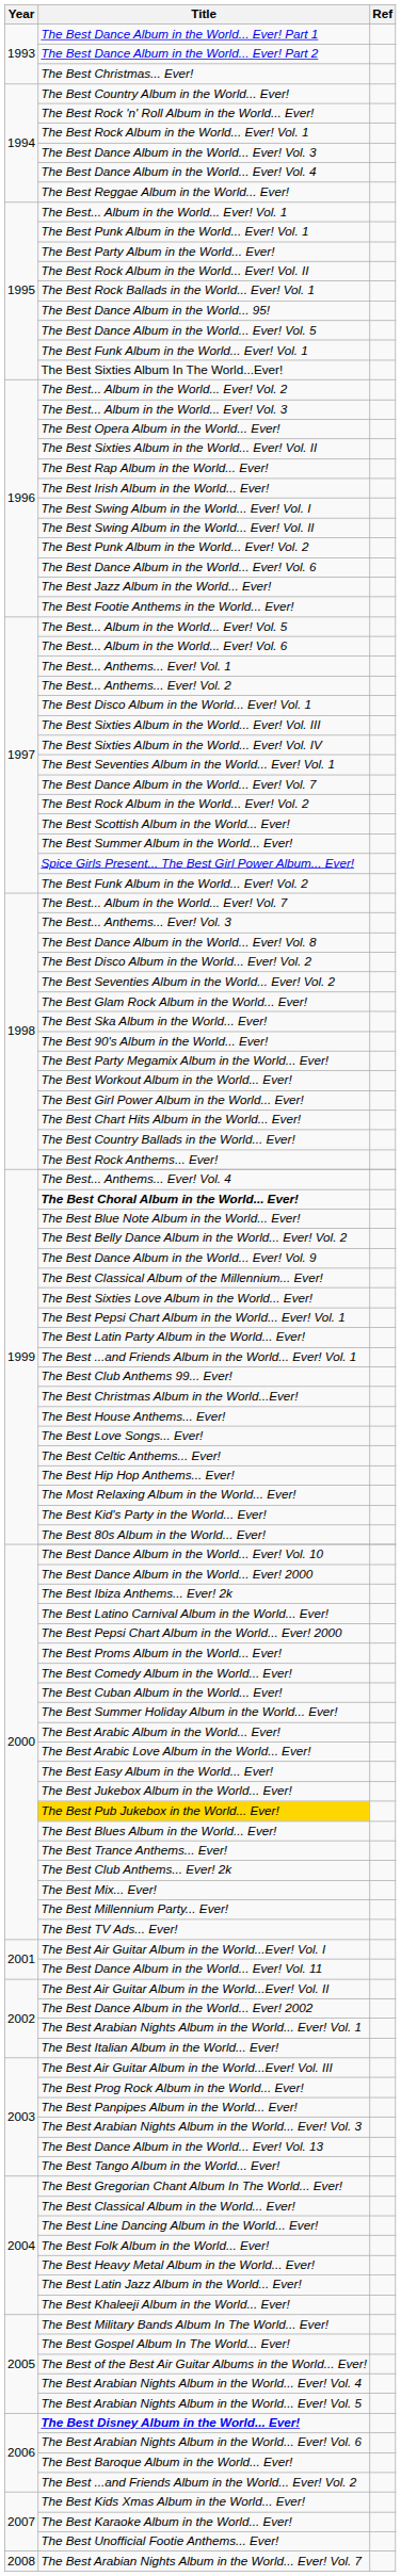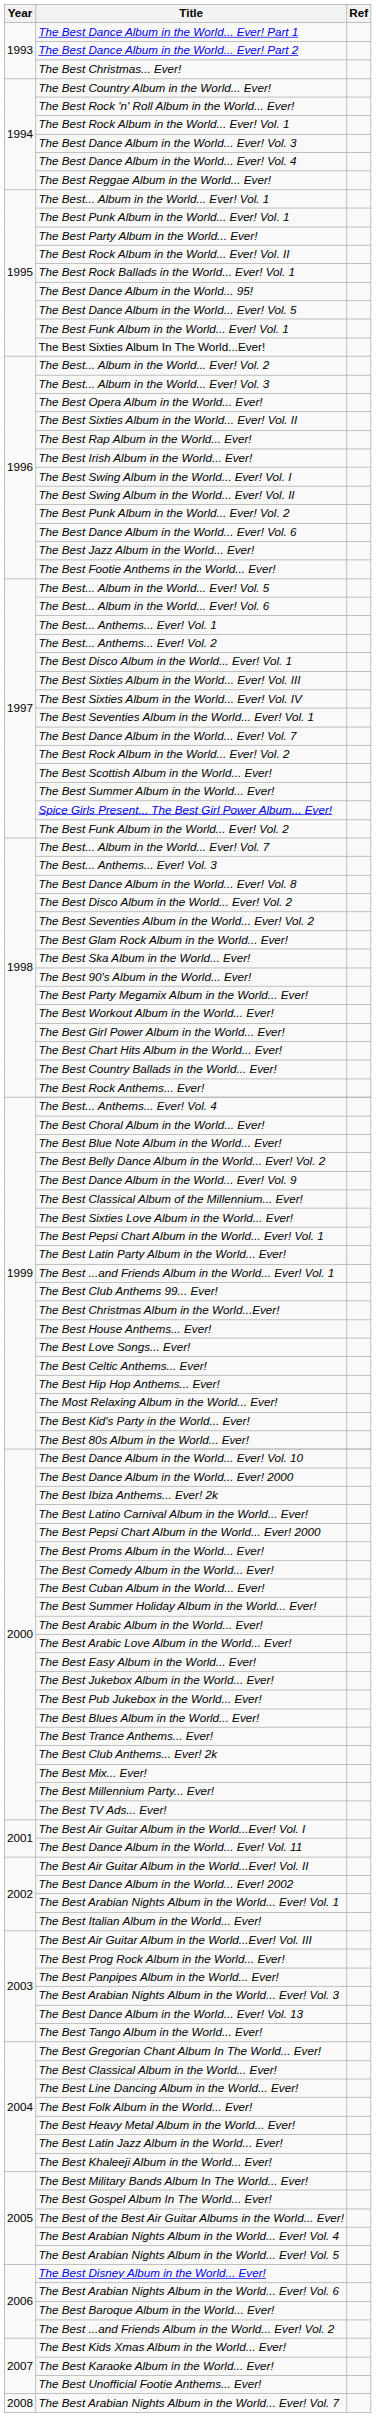The Best Choral Album in the World... Ever! | Title: bold -> normal
The Best Pub Jukebox in the World... Ever! | Title: gold background -> no background
The Best Disney Album in the World... Ever! | Title: bold -> normal
